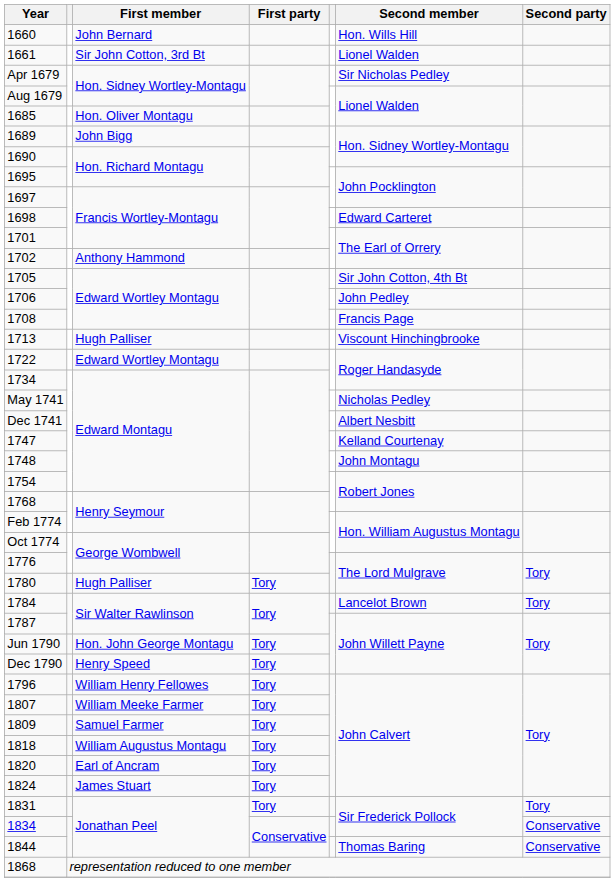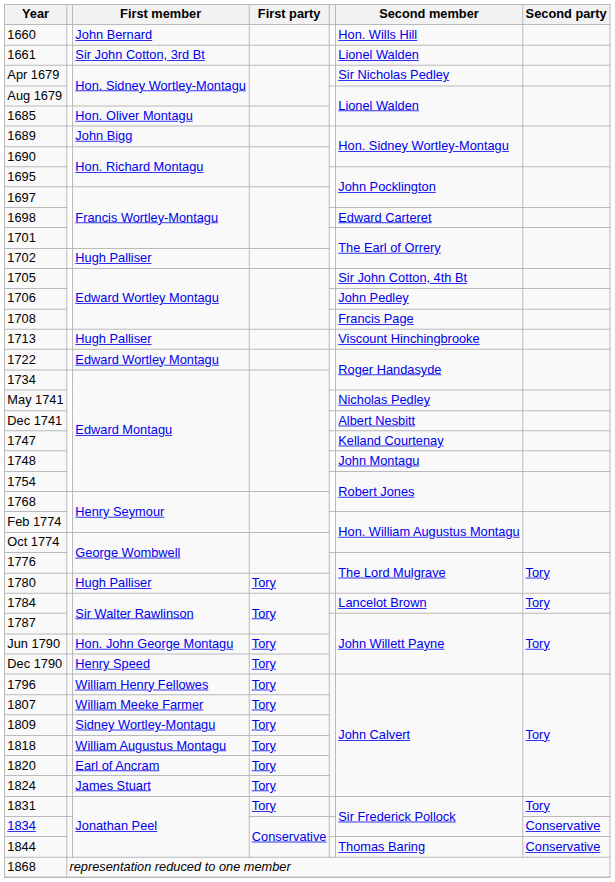1702 | First member: Anthony Hammond -> Hugh Palliser
1809 | First member: Samuel Farmer -> Sidney Wortley-Montagu
